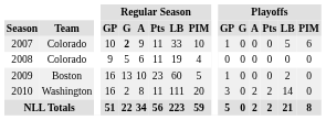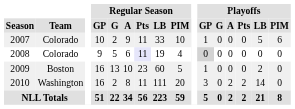2007 | Regular Season / G: bold -> normal
2008 | Regular Season / Pts: no background -> lavender background
2008 | Playoffs / GP: no background -> lightgrey background
